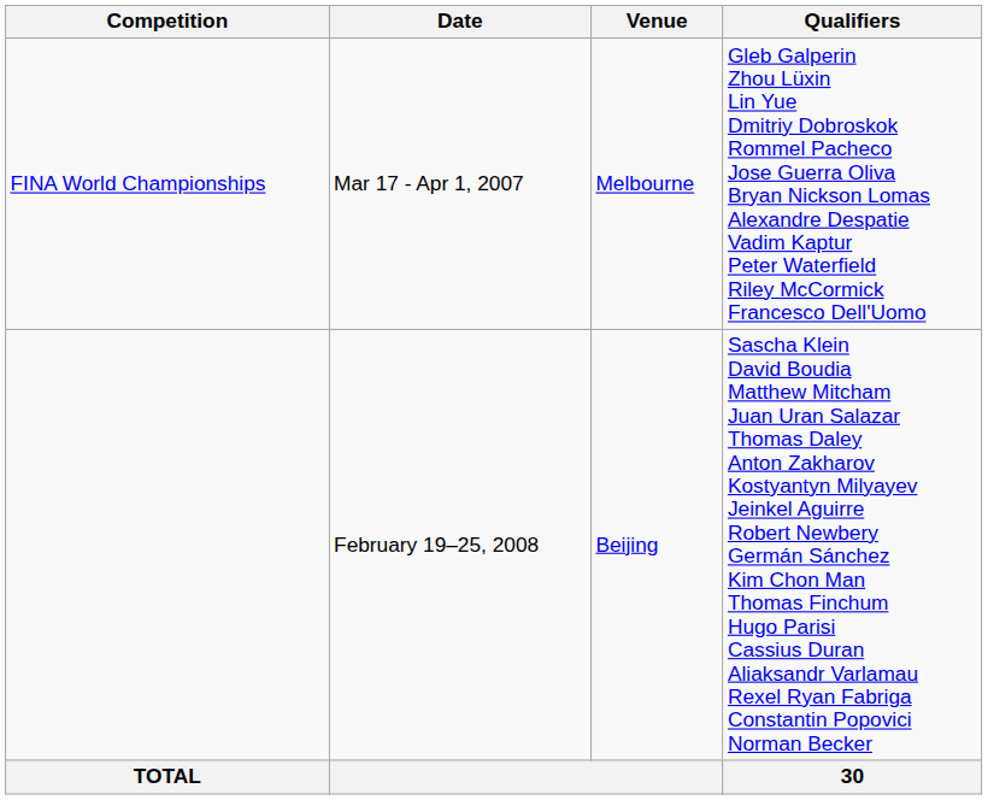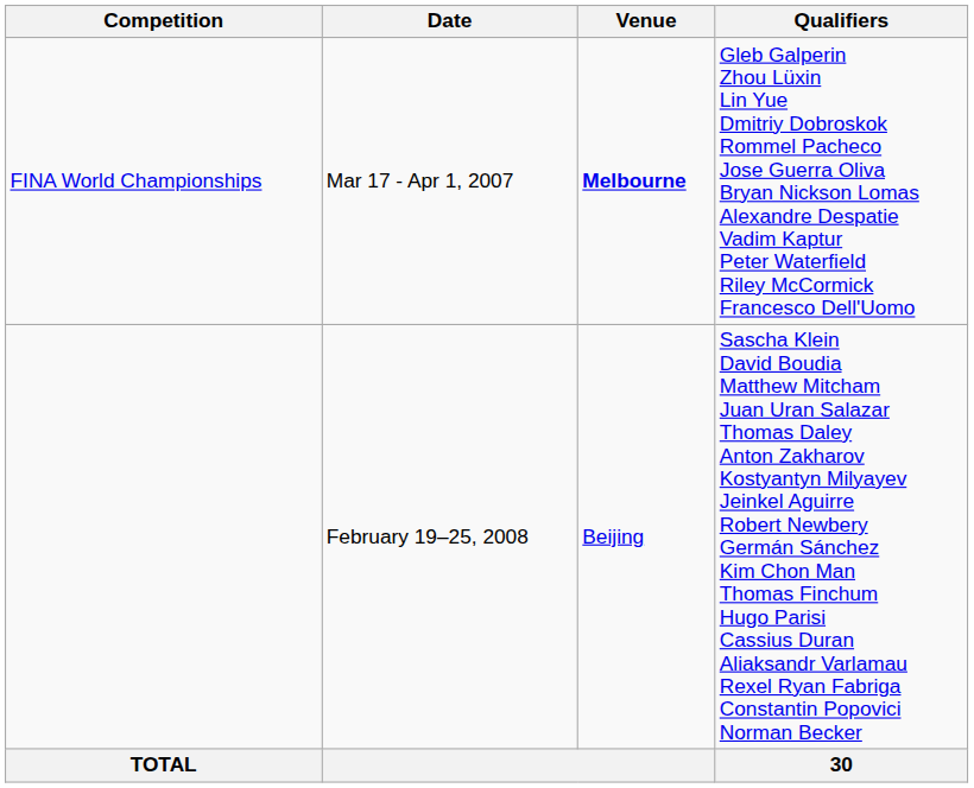FINA World Championships | Venue: normal -> bold
